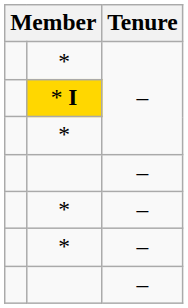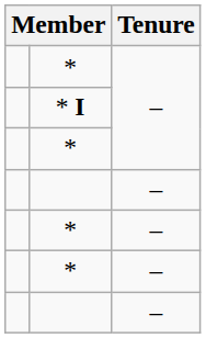* I | column 2: gold background -> no background
